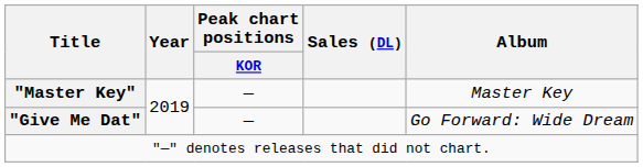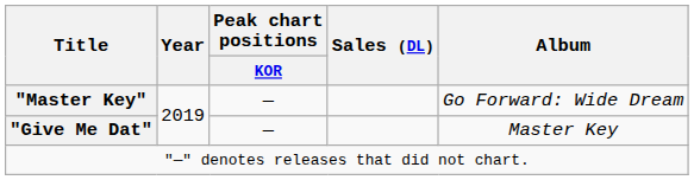"Master Key" | Album: Master Key -> Go Forward: Wide Dream
"Give Me Dat" | Album: Go Forward: Wide Dream -> Master Key
